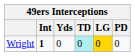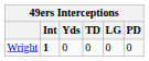Wright | TD: paleturquoise background -> no background
Wright | LG: gold background -> no background
